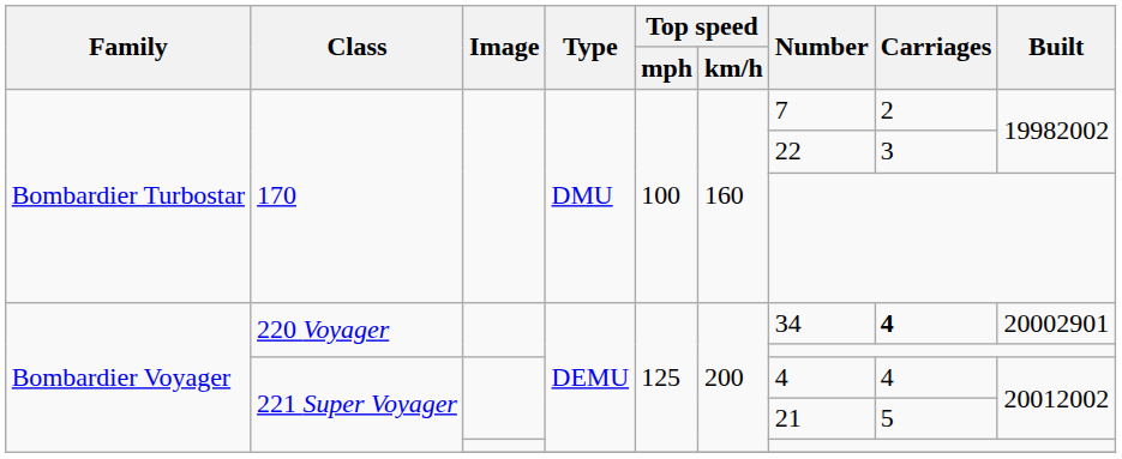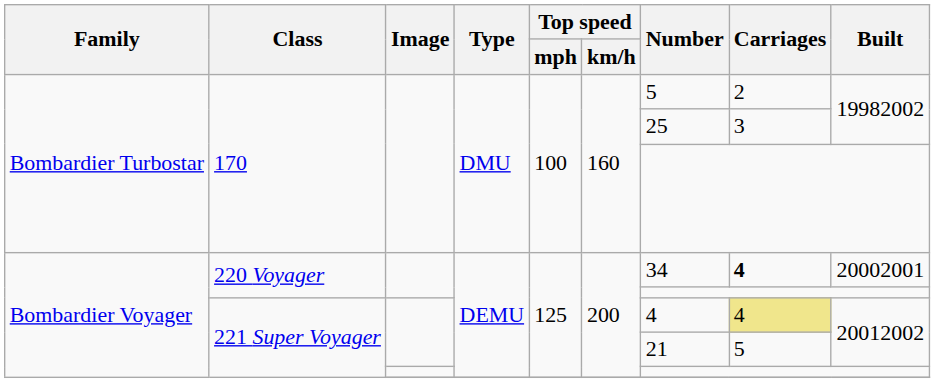row 3 | Number: 7 -> 5
row 4 | Number: 22 -> 25
row 6 | Built: 20002901 -> 20002001
row 8 | Carriages: no background -> khaki background
